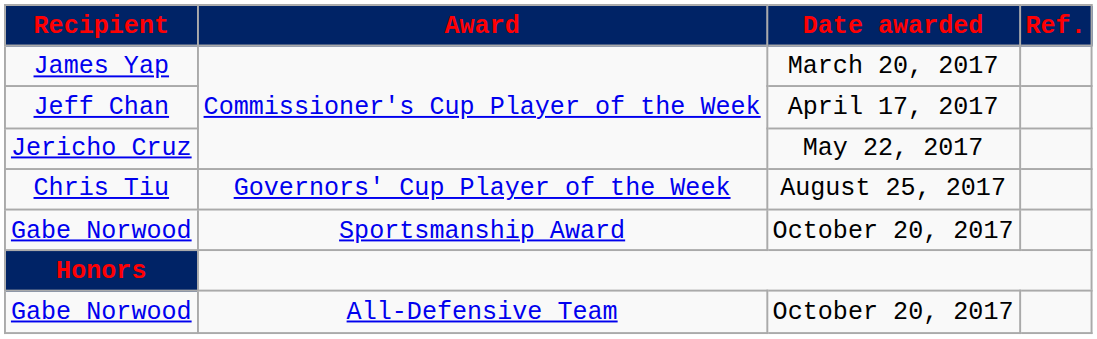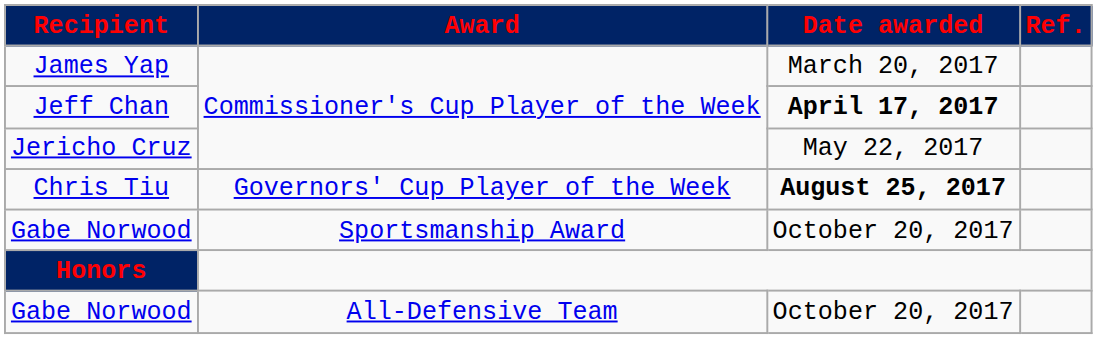Jeff Chan | Date awarded: normal -> bold
Chris Tiu | Date awarded: normal -> bold
